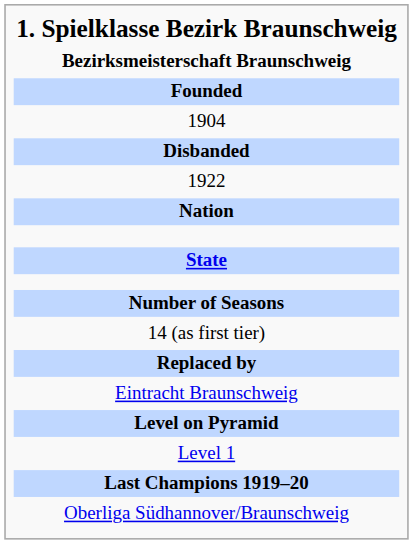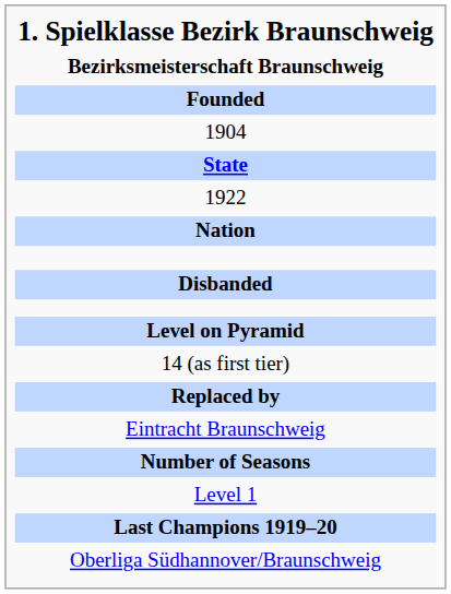row 5 | column 1: Disbanded -> State
row 8 | column 1: State -> Disbanded
row 9 | column 1: Number of Seasons -> Level on Pyramid
row 13 | column 1: Level on Pyramid -> Number of Seasons
